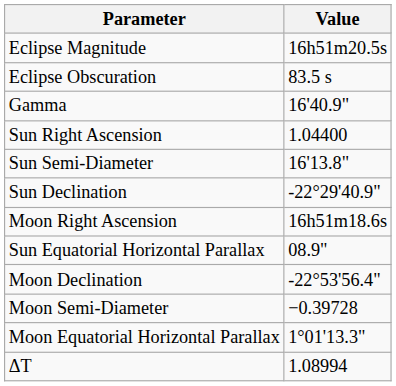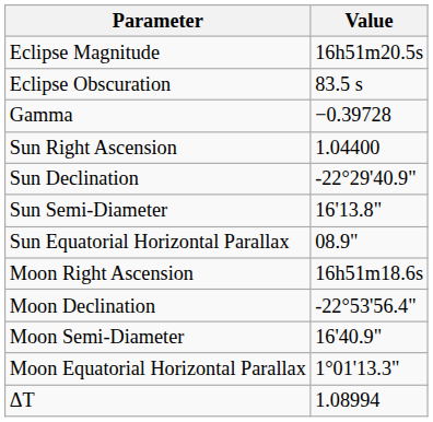Gamma | Value: 16'40.9" -> −0.39728
rows swapped: Sun Declination <-> Sun Semi-Diameter
rows swapped: Sun Equatorial Horizontal Parallax <-> Moon Right Ascension
Moon Semi-Diameter | Value: −0.39728 -> 16'40.9"
